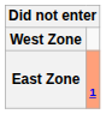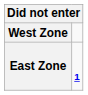East Zone | column 2: lightsalmon background -> no background
